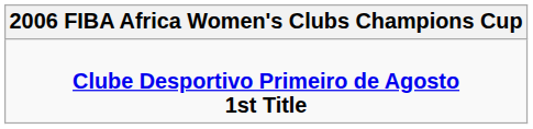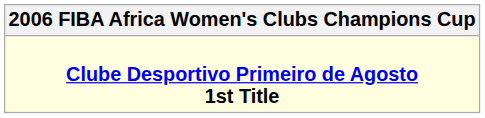row 2 | column 1: no background -> lightyellow background
